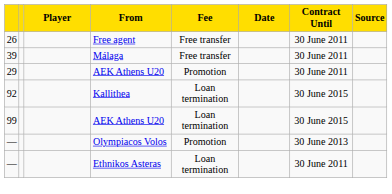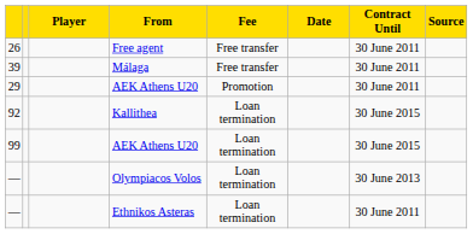— / Olympiacos Volos | Fee: Promotion -> Loan termination
